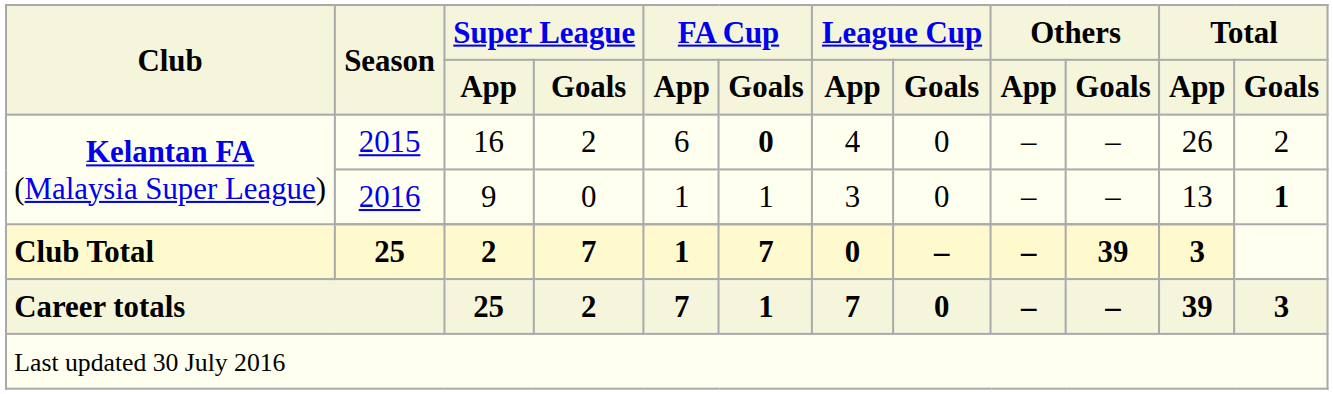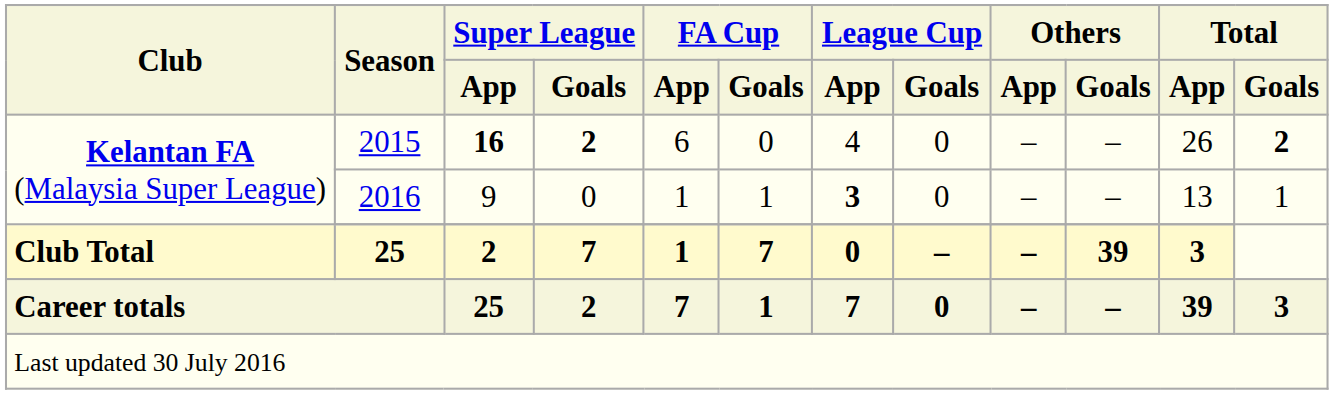2015 | Super League / App: normal -> bold
2015 | Super League / Goals: normal -> bold
2015 | FA Cup / Goals: bold -> normal
2015 | Total / Goals: normal -> bold
2016 | League Cup / App: normal -> bold
2016 | Total / Goals: bold -> normal
